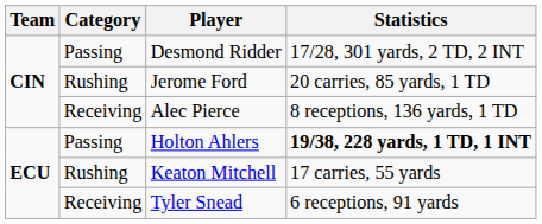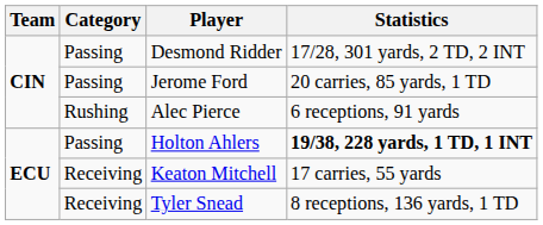Jerome Ford | Category: Rushing -> Passing
Alec Pierce | Category: Receiving -> Rushing
Alec Pierce | Statistics: 8 receptions, 136 yards, 1 TD -> 6 receptions, 91 yards
Keaton Mitchell | Category: Rushing -> Receiving
Tyler Snead | Statistics: 6 receptions, 91 yards -> 8 receptions, 136 yards, 1 TD
